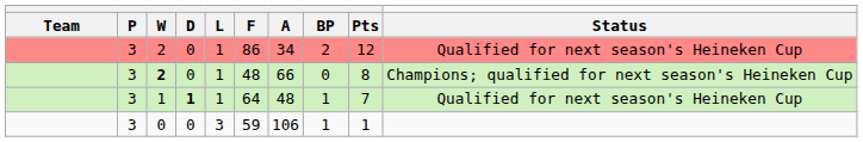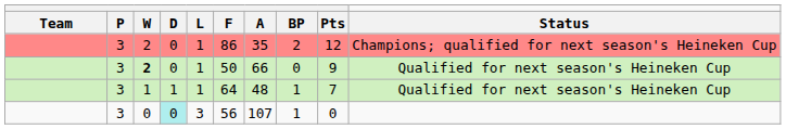row 3 | A: 34 -> 35
row 3 | Status: Qualified for next season's Heineken Cup -> Champions; qualified for next season's Heineken Cup
row 4 | F: 48 -> 50
row 4 | Pts: 8 -> 9
row 4 | Status: Champions; qualified for next season's Heineken Cup -> Qualified for next season's Heineken Cup
row 5 | D: bold -> normal
row 6 | D: no background -> paleturquoise background
row 6 | F: 59 -> 56
row 6 | A: 106 -> 107
row 6 | Pts: 1 -> 0
